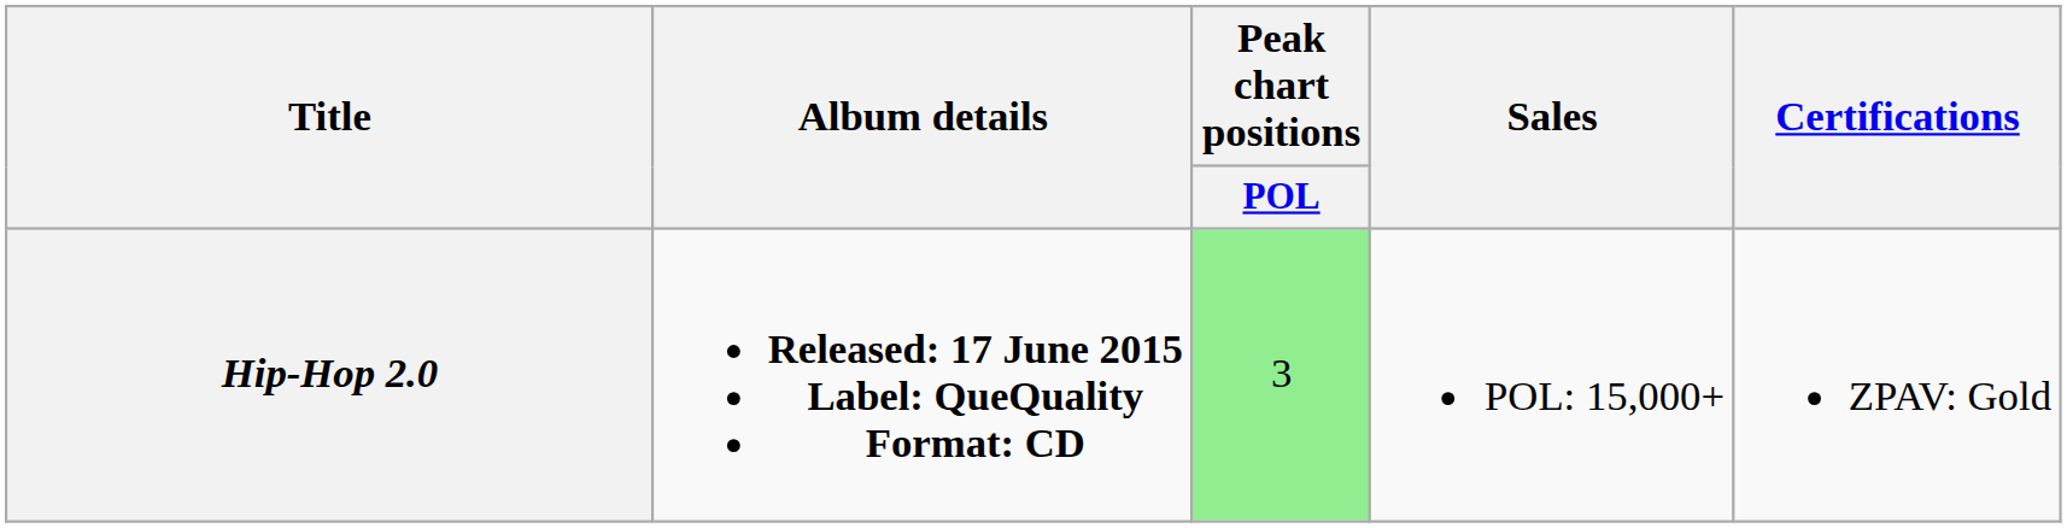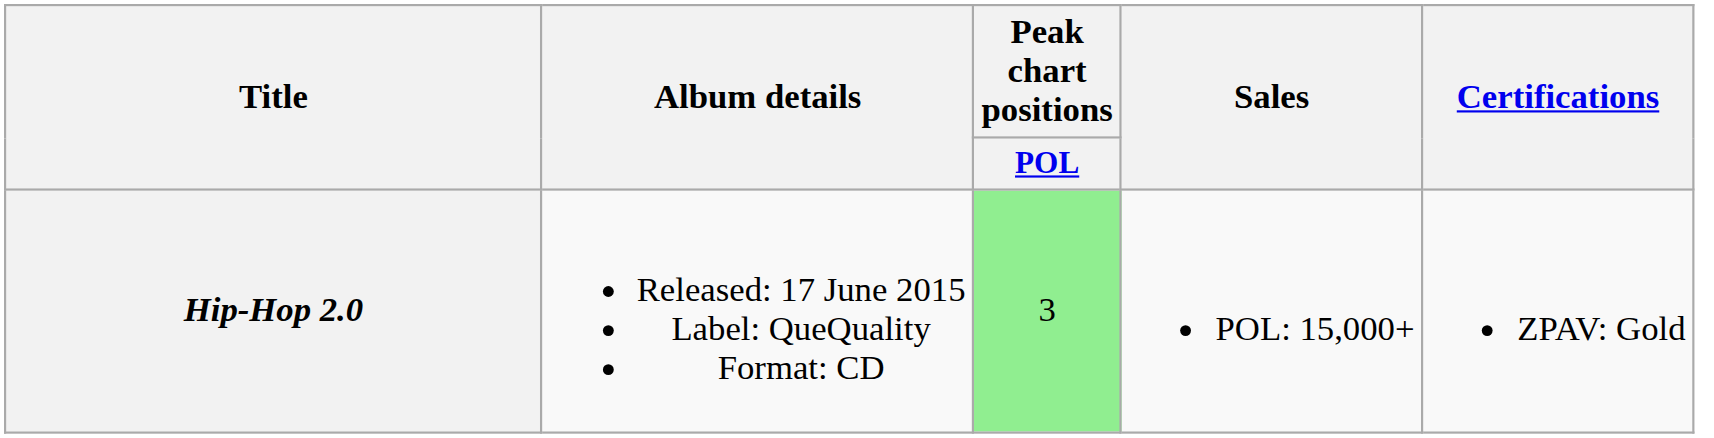Hip-Hop 2.0 | Album details: bold -> normal
